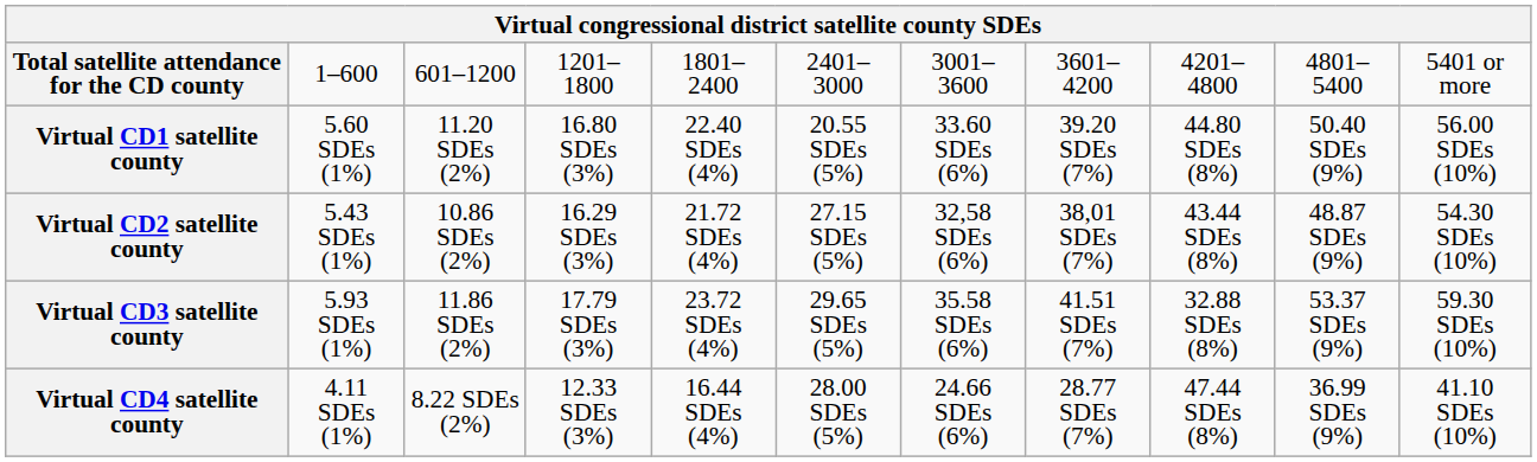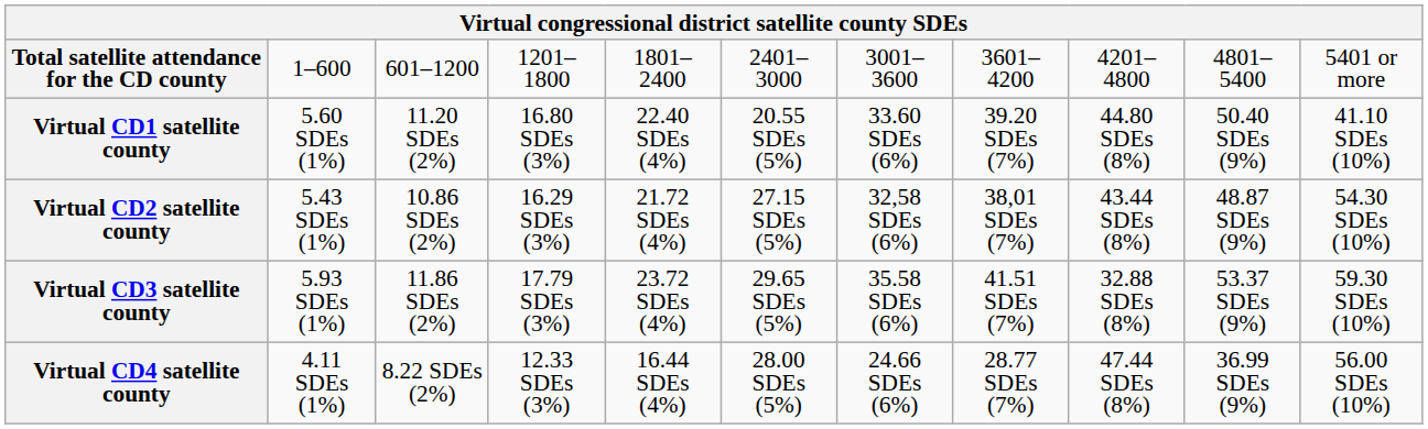Virtual CD1 satellite county | column 11: 56.00 SDEs (10%) -> 41.10 SDEs (10%)
Virtual CD4 satellite county | column 11: 41.10 SDEs (10%) -> 56.00 SDEs (10%)
